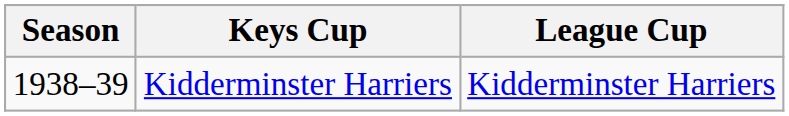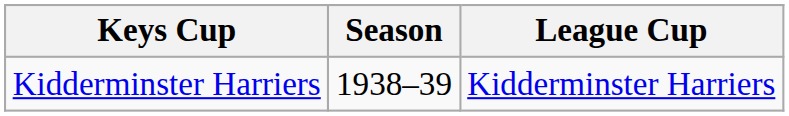columns swapped: Season <-> Keys Cup
